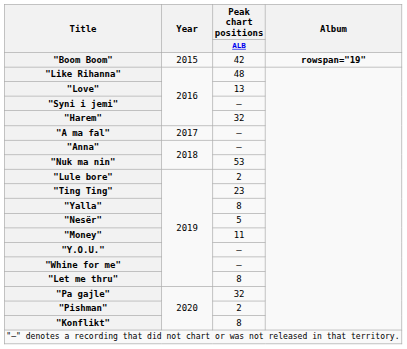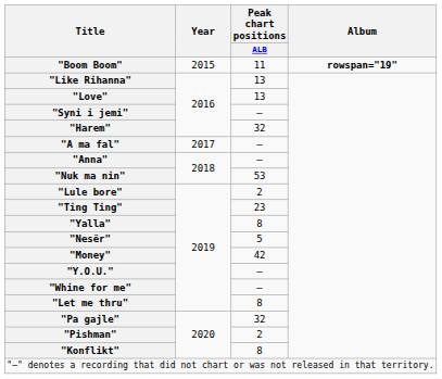"Boom Boom" | Peak chart positions / ALB: 42 -> 11
"Like Rihanna" | Peak chart positions / ALB: 48 -> 13
"Money" | Peak chart positions / ALB: 11 -> 42
